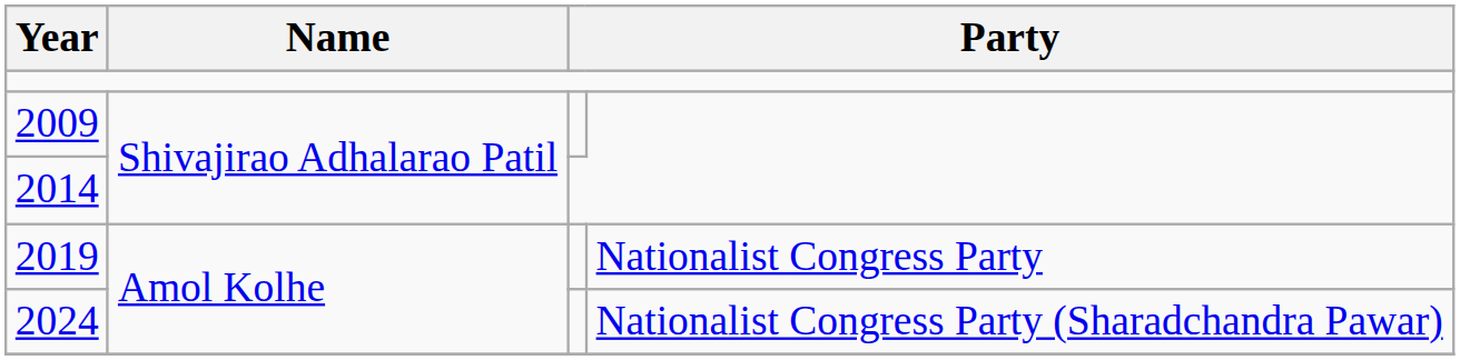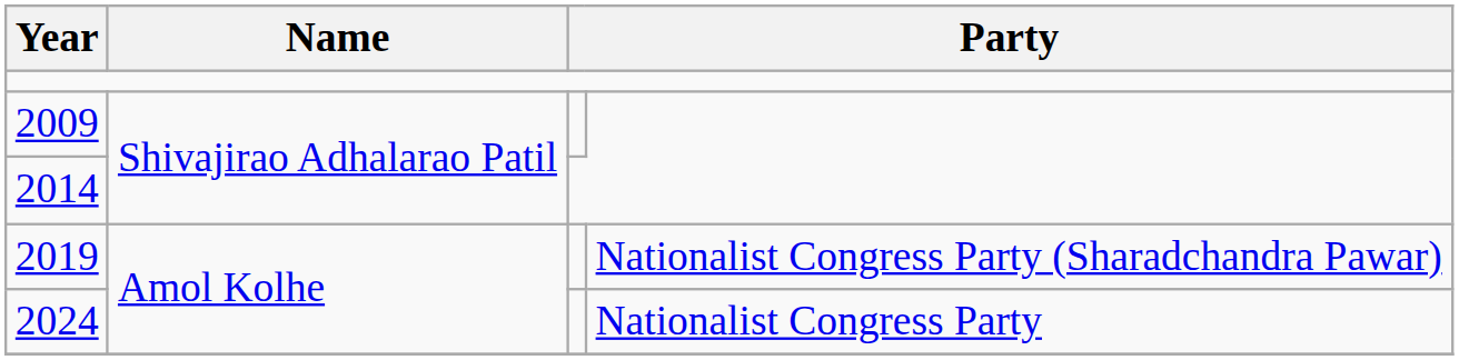2019 | column 4: Nationalist Congress Party -> Nationalist Congress Party (Sharadchandra Pawar)
2024 | column 4: Nationalist Congress Party (Sharadchandra Pawar) -> Nationalist Congress Party
